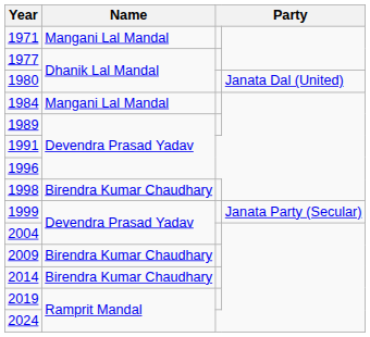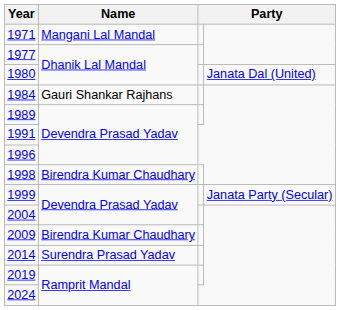1984 | Name: Mangani Lal Mandal -> Gauri Shankar Rajhans
2014 | Name: Birendra Kumar Chaudhary -> Surendra Prasad Yadav
